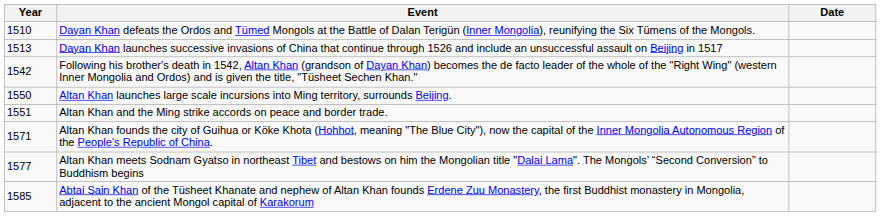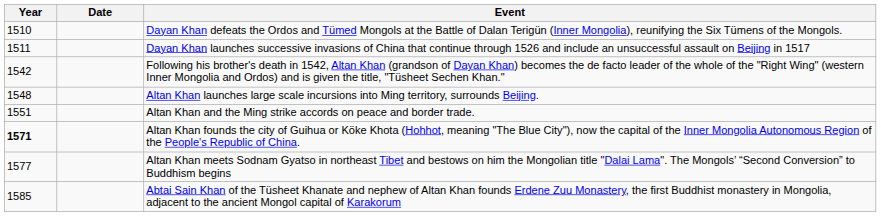columns swapped: Date <-> Event
row 3 | Year: 1513 -> 1511
row 5 | Year: 1550 -> 1548
row 7 | Year: normal -> bold
